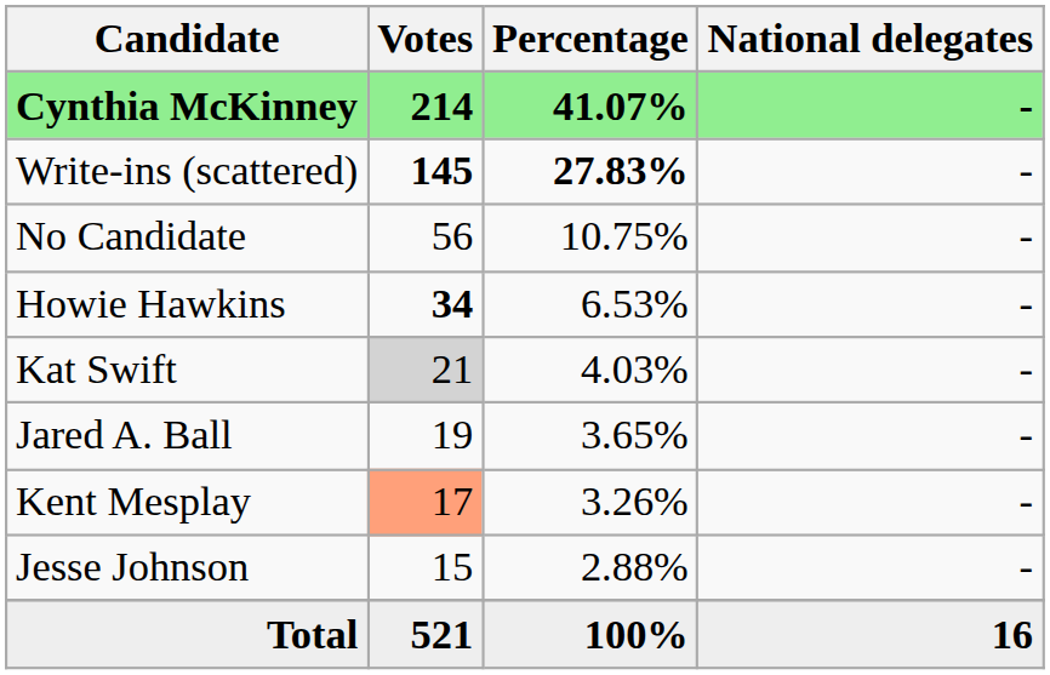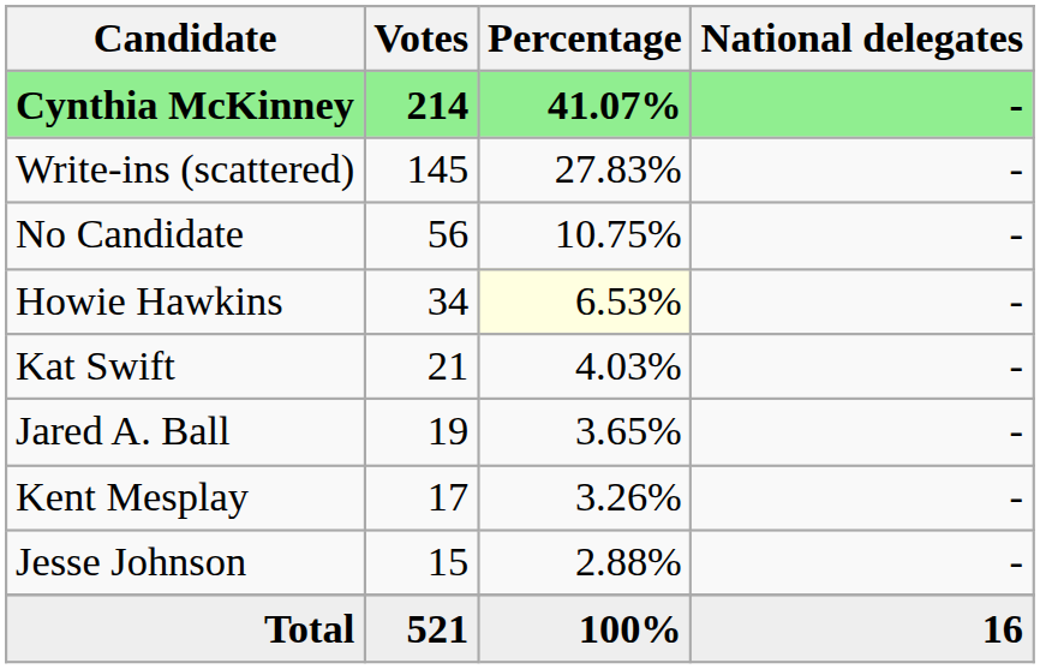Write-ins (scattered) | Votes: bold -> normal
Write-ins (scattered) | Percentage: bold -> normal
Howie Hawkins | Votes: bold -> normal
Howie Hawkins | Percentage: no background -> lightyellow background
Kat Swift | Votes: lightgrey background -> no background
Kent Mesplay | Votes: lightsalmon background -> no background
